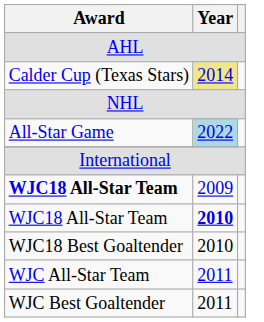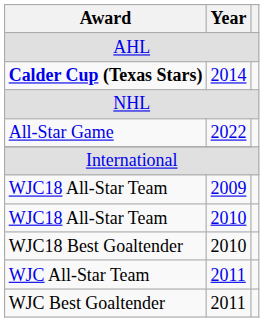Calder Cup (Texas Stars) | Award: normal -> bold
Calder Cup (Texas Stars) | Year: khaki background -> no background
All-Star Game | Year: lightblue background -> no background
WJC18 All-Star Team / 2009 | Award: bold -> normal
WJC18 All-Star Team / 2010 | Year: bold -> normal
